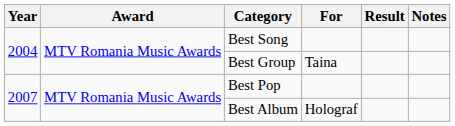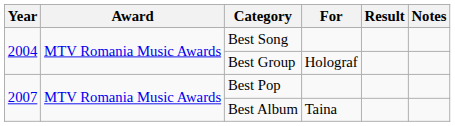Best Group | For: Taina -> Holograf
Best Album | For: Holograf -> Taina
